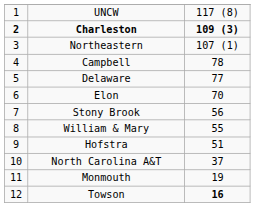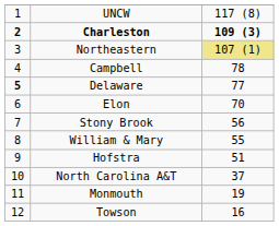Northeastern | column 3: no background -> khaki background
Delaware | column 1: normal -> bold
Towson | column 3: bold -> normal
